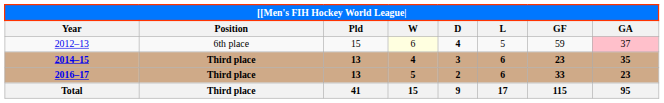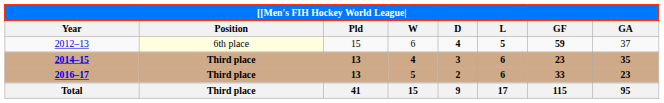2012–13 | Position: no background -> lightyellow background
2012–13 | W: lightyellow background -> no background
2012–13 | L: normal -> bold
2012–13 | GF: normal -> bold
2012–13 | GA: pink background -> no background
